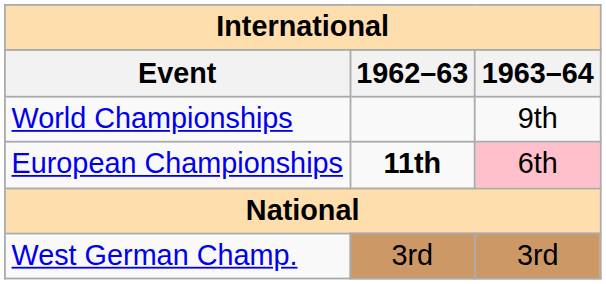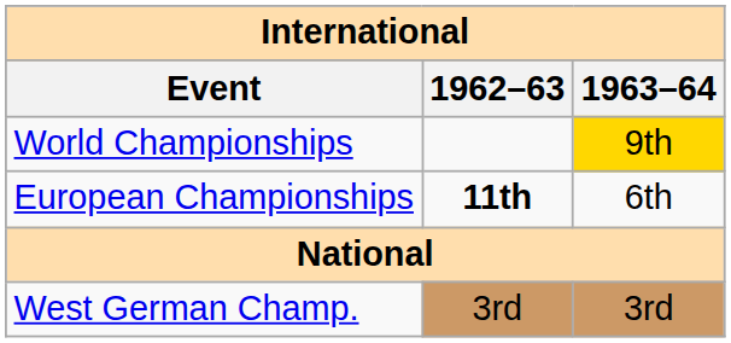World Championships | 1963–64: no background -> gold background
European Championships | 1963–64: pink background -> no background
